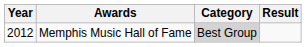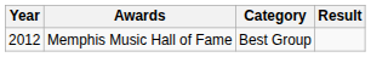Memphis Music Hall of Fame | Category: lightgrey background -> no background
